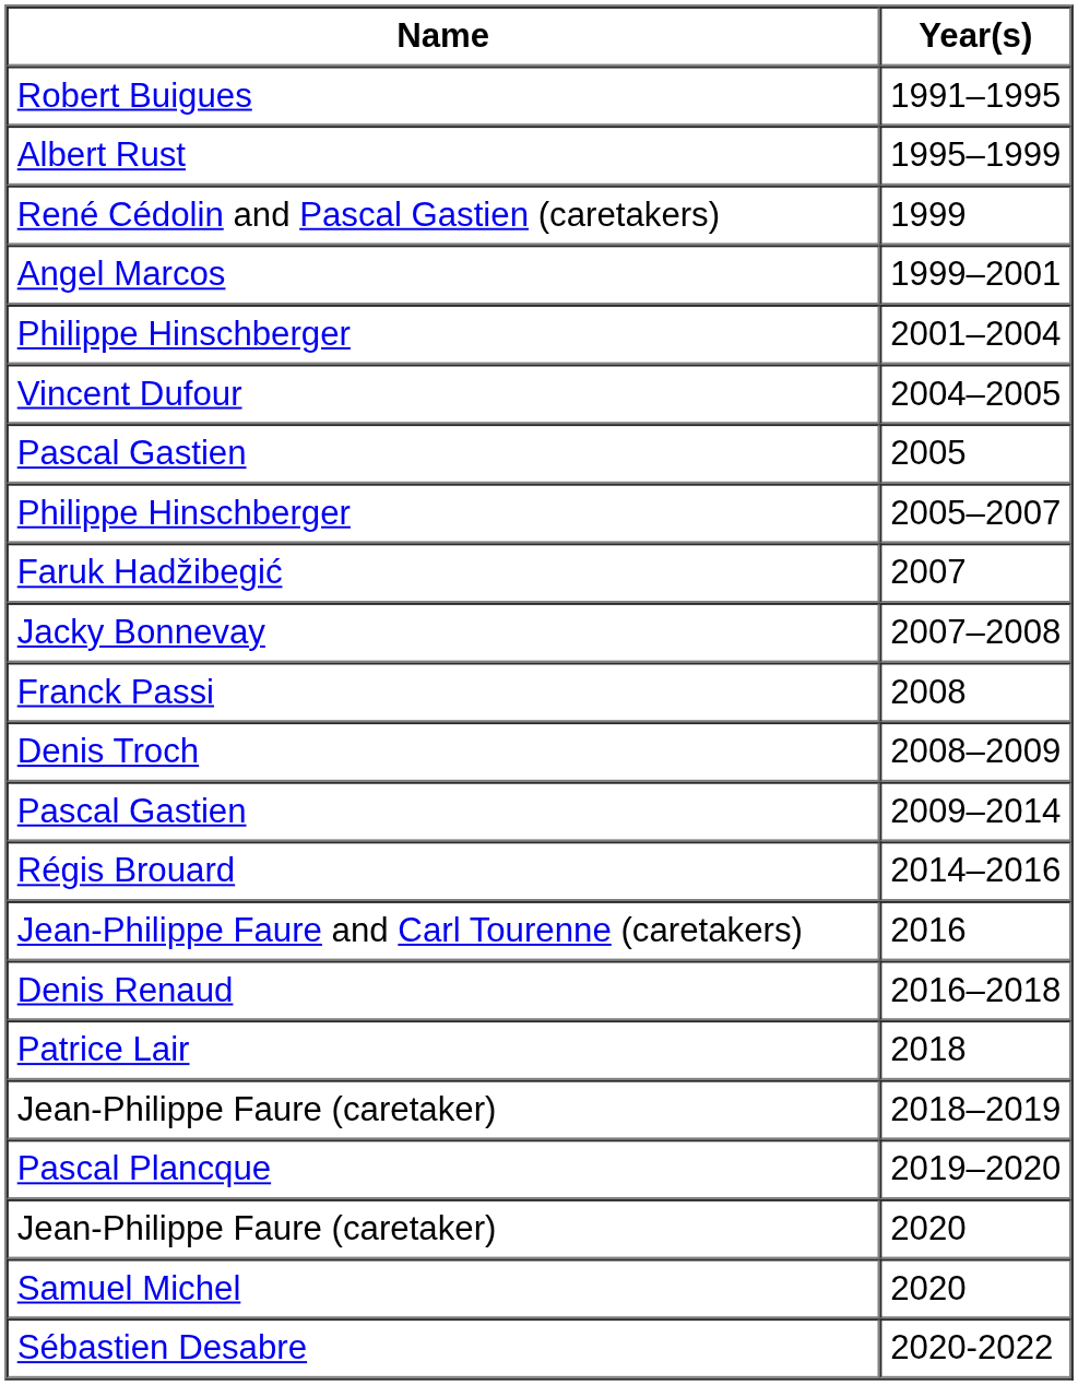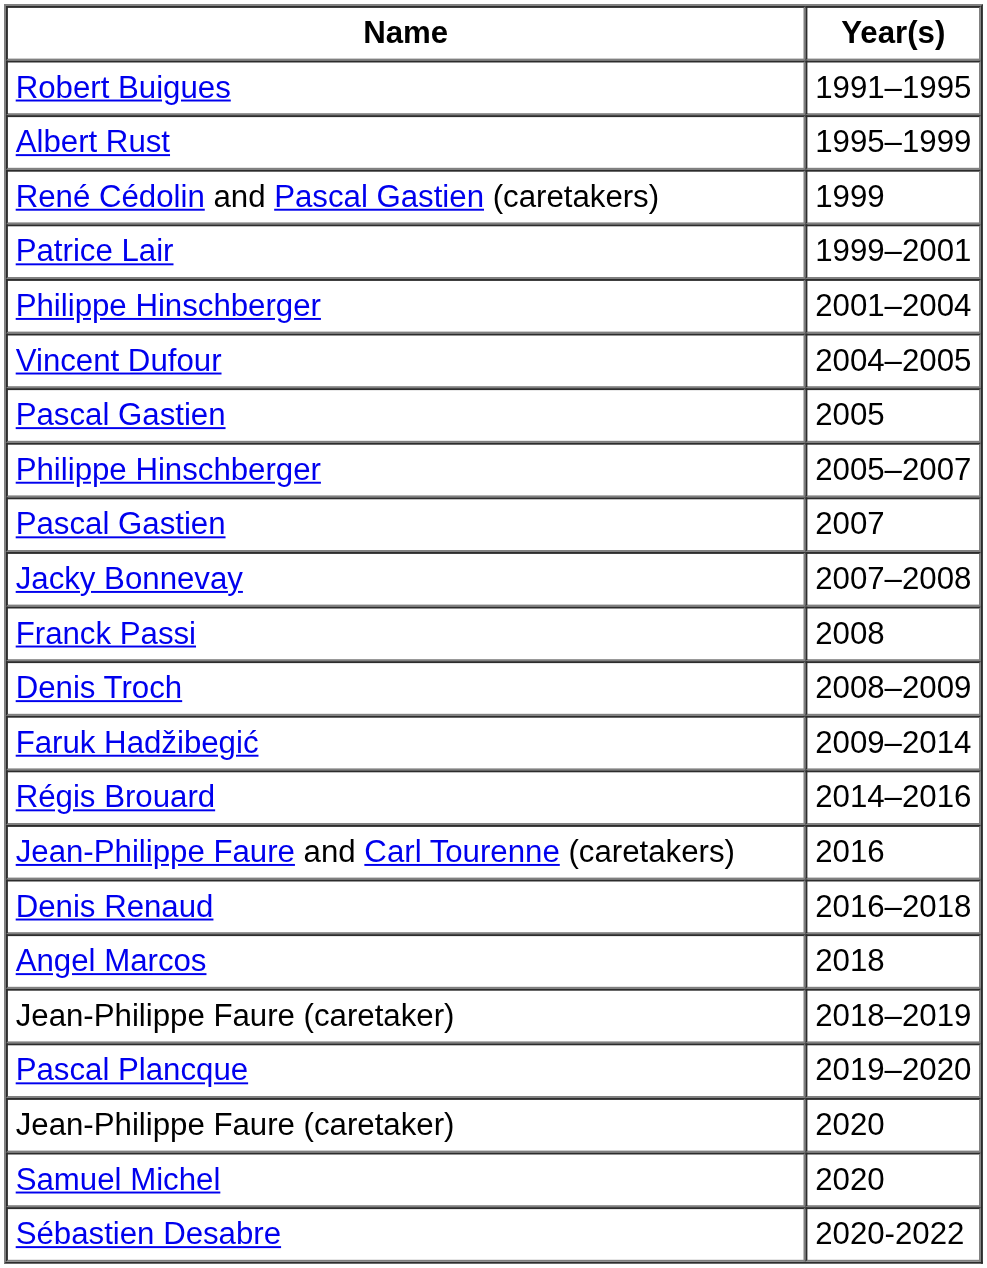row 5 | Name: Angel Marcos -> Patrice Lair
row 10 | Name: Faruk Hadžibegić -> Pascal Gastien
row 14 | Name: Pascal Gastien -> Faruk Hadžibegić
row 18 | Name: Patrice Lair -> Angel Marcos
